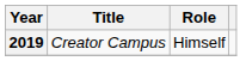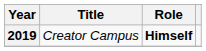2019 | Role: normal -> bold
